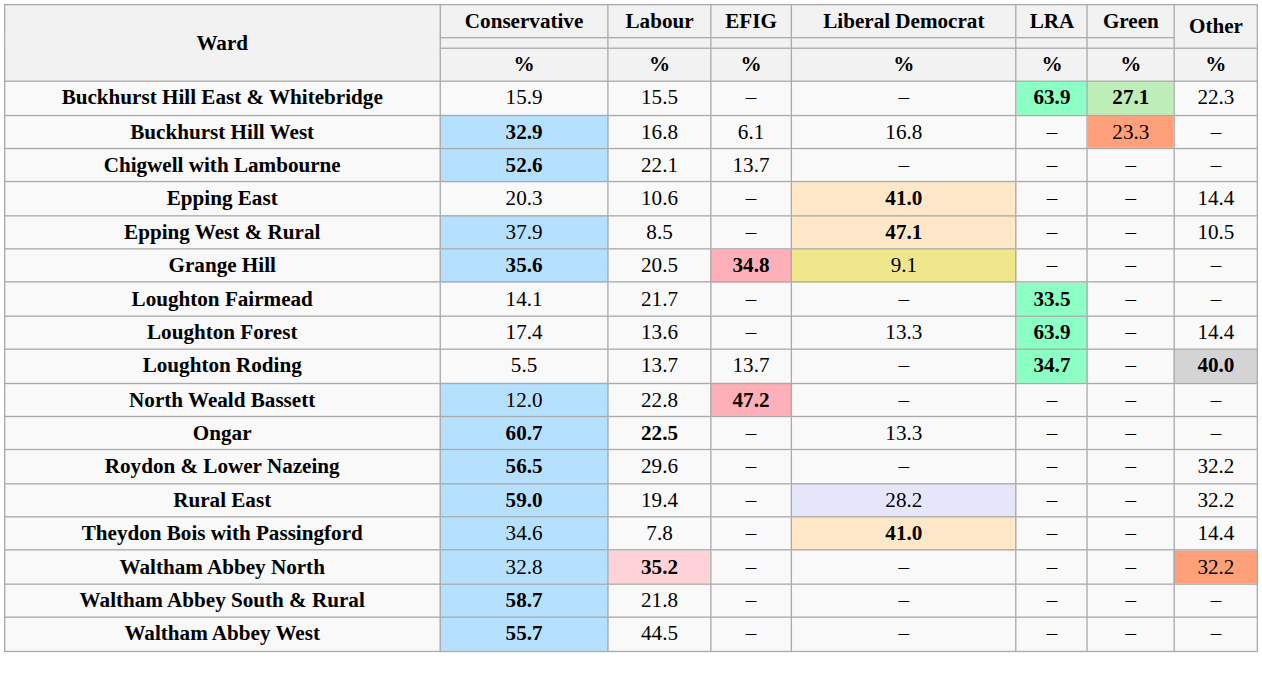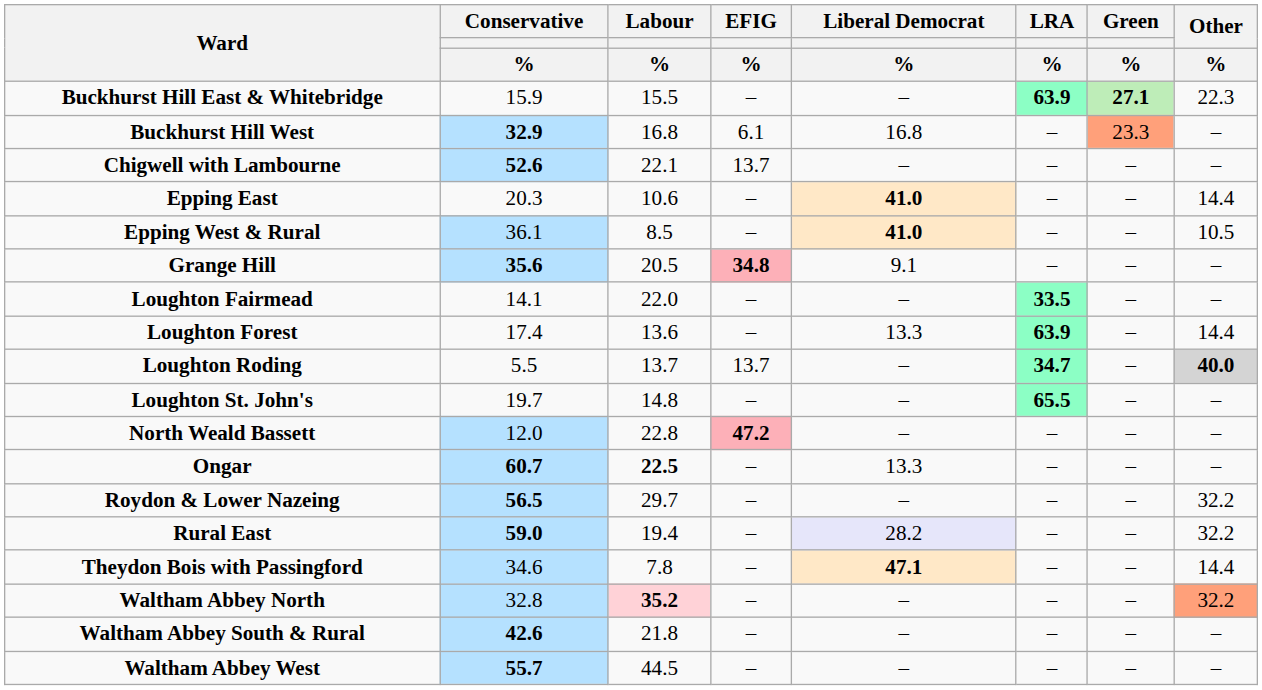Epping West & Rural | Conservative / %: 37.9 -> 36.1
Epping West & Rural | Liberal Democrat / %: 47.1 -> 41.0
Grange Hill | Liberal Democrat / %: khaki background -> no background
Loughton Fairmead | Labour / %: 21.7 -> 22.0
+ row: Loughton St. John's | 19.7 | 14.8 | – | – | 65.5 | – | –
Roydon & Lower Nazeing | Labour / %: 29.6 -> 29.7
Theydon Bois with Passingford | Liberal Democrat / %: 41.0 -> 47.1
Waltham Abbey South & Rural | Conservative / %: 58.7 -> 42.6
